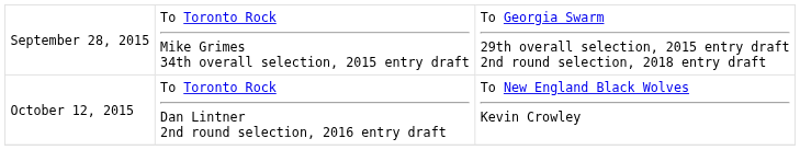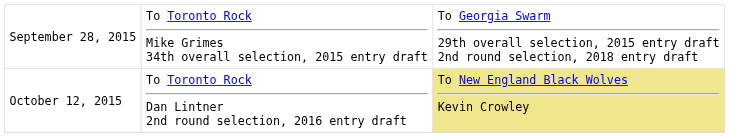October 12, 2015 | column 3: no background -> khaki background
